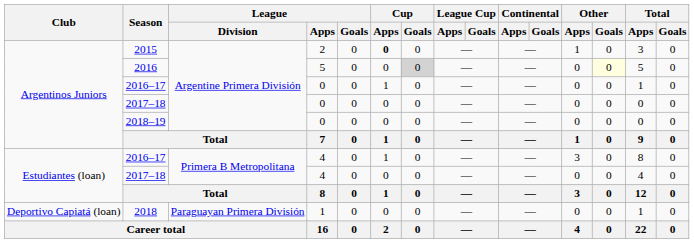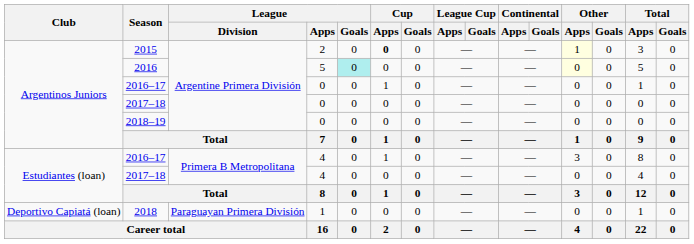2015 | Other / Apps: no background -> lightyellow background
2016 | League / Goals: no background -> paleturquoise background
2016 | Cup / Goals: lightgrey background -> no background
2016 | Other / Apps: no background -> lightyellow background
2016 | Other / Goals: lightyellow background -> no background
